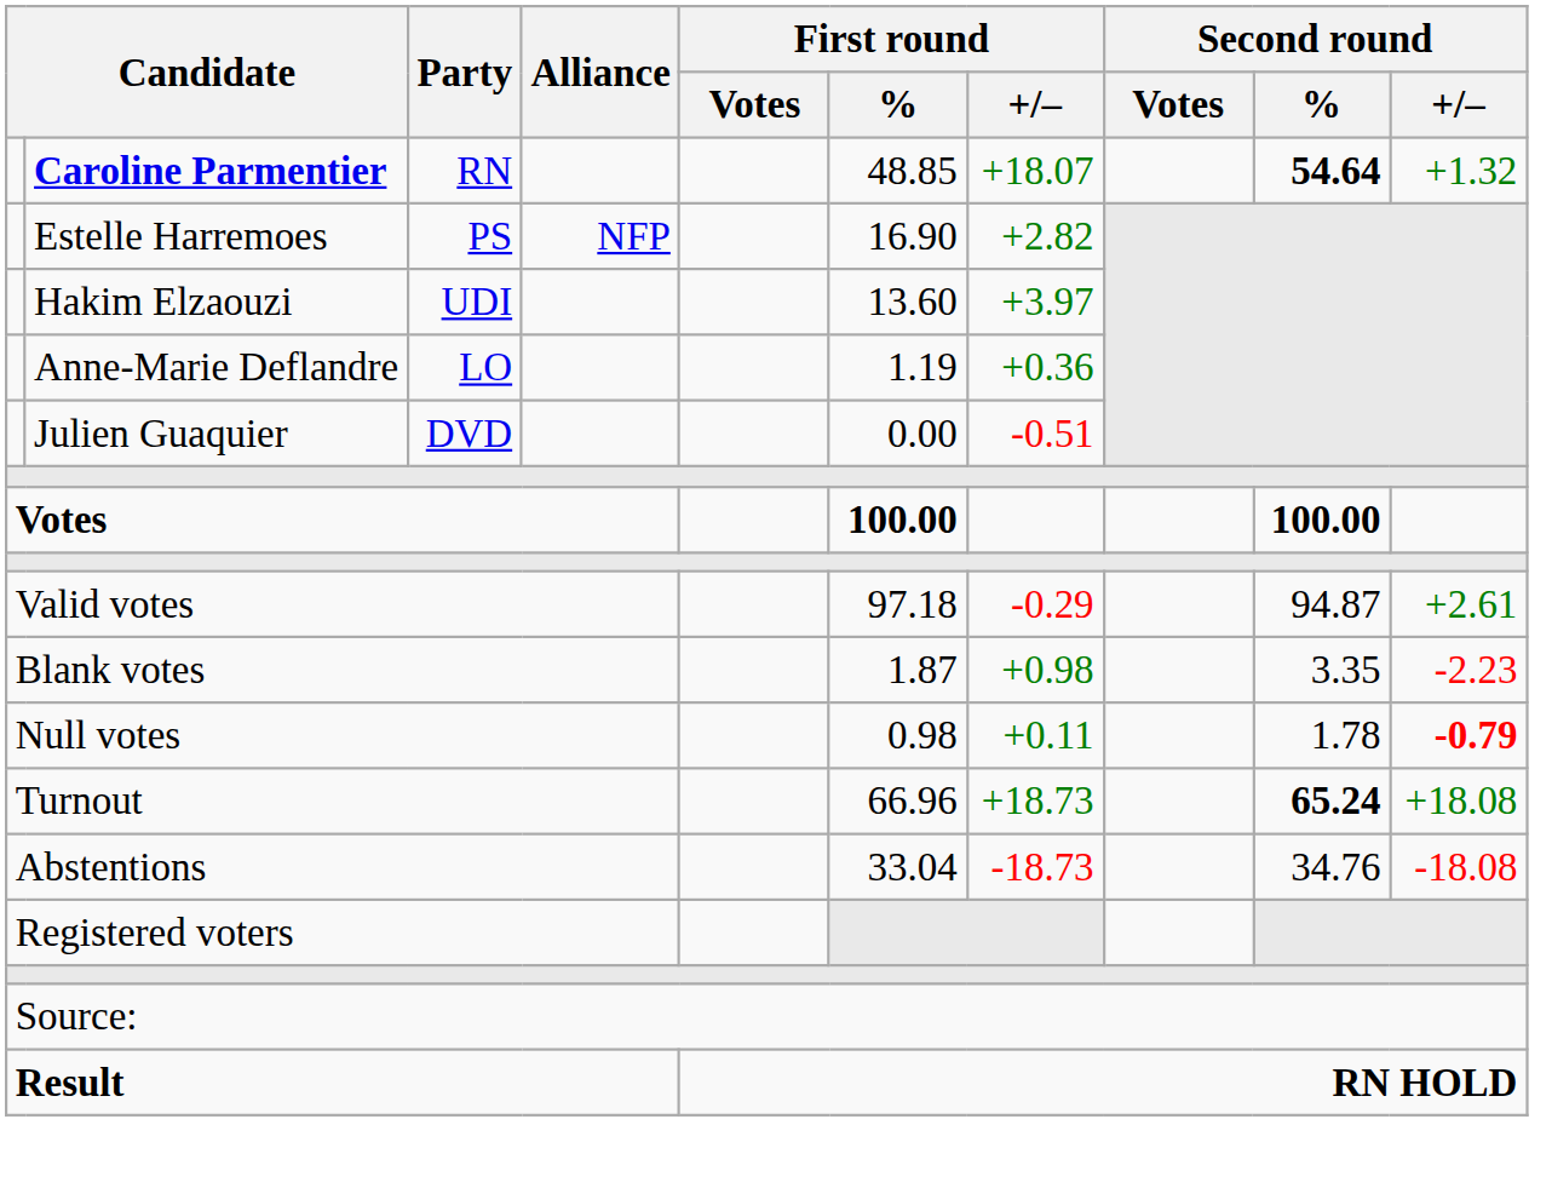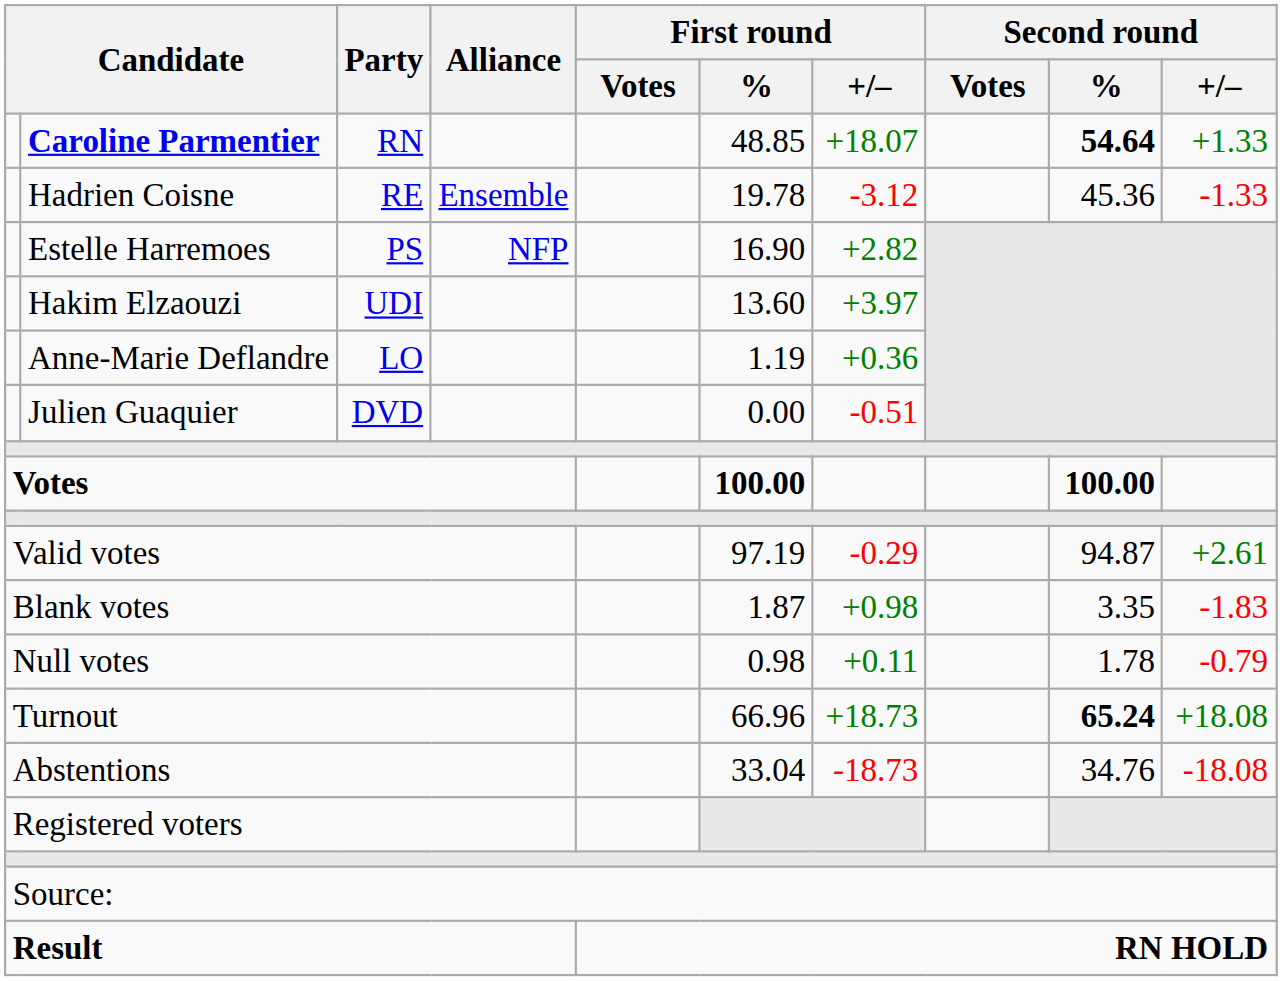Caroline Parmentier | Second round / +/–: +1.32 -> +1.33
+ row: Hadrien Coisne | RE | Ensemble | 19.78 | -3.12 | 45.36 | -1.33
Valid votes | First round / %: 97.18 -> 97.19
Blank votes | Second round / +/–: -2.23 -> -1.83
Null votes | Second round / +/–: bold -> normal
